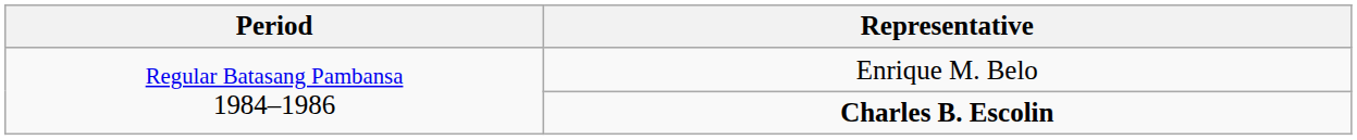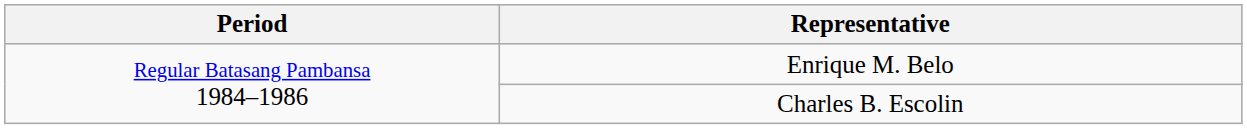Charles B. Escolin | Representative: bold -> normal
